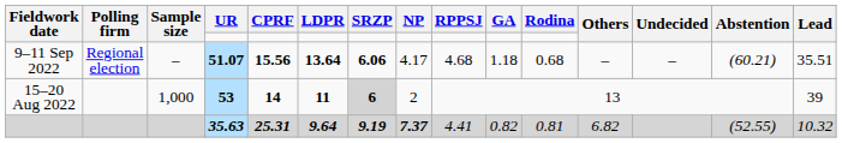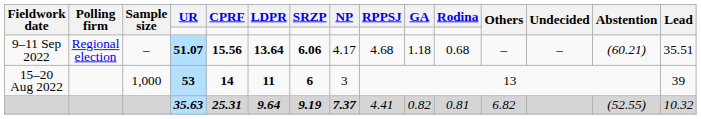15–20 Aug 2022 | SRZP: lightgrey background -> no background
15–20 Aug 2022 | NP: 2 -> 3
